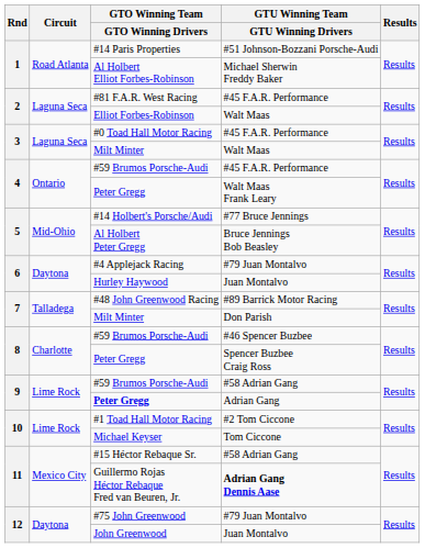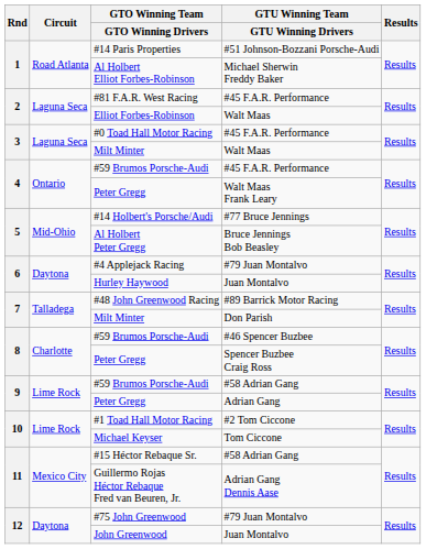Peter Gregg / Adrian Gang | GTO Winning Team / GTO Winning Drivers: bold -> normal
Guillermo Rojas Héctor Rebaque Fred van Beuren, Jr. | GTU Winning Team / GTU Winning Drivers: bold -> normal
